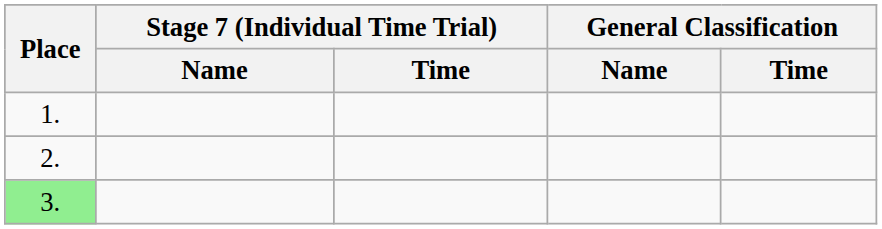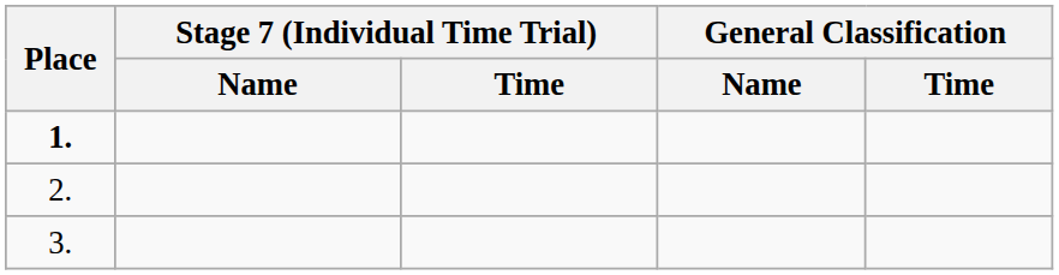1. | Place: normal -> bold
3. | Place: lightgreen background -> no background
